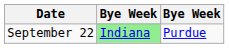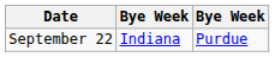September 22 | column 2: lightgreen background -> no background
